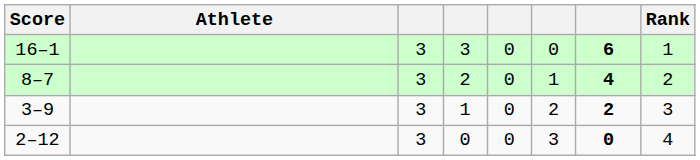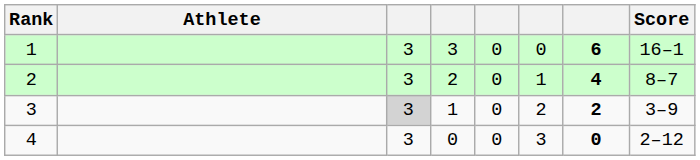columns swapped: Rank <-> Score
row 4 | column 3: no background -> lightgrey background
